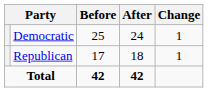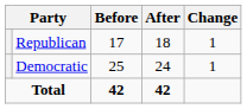rows swapped: Democratic <-> Republican
